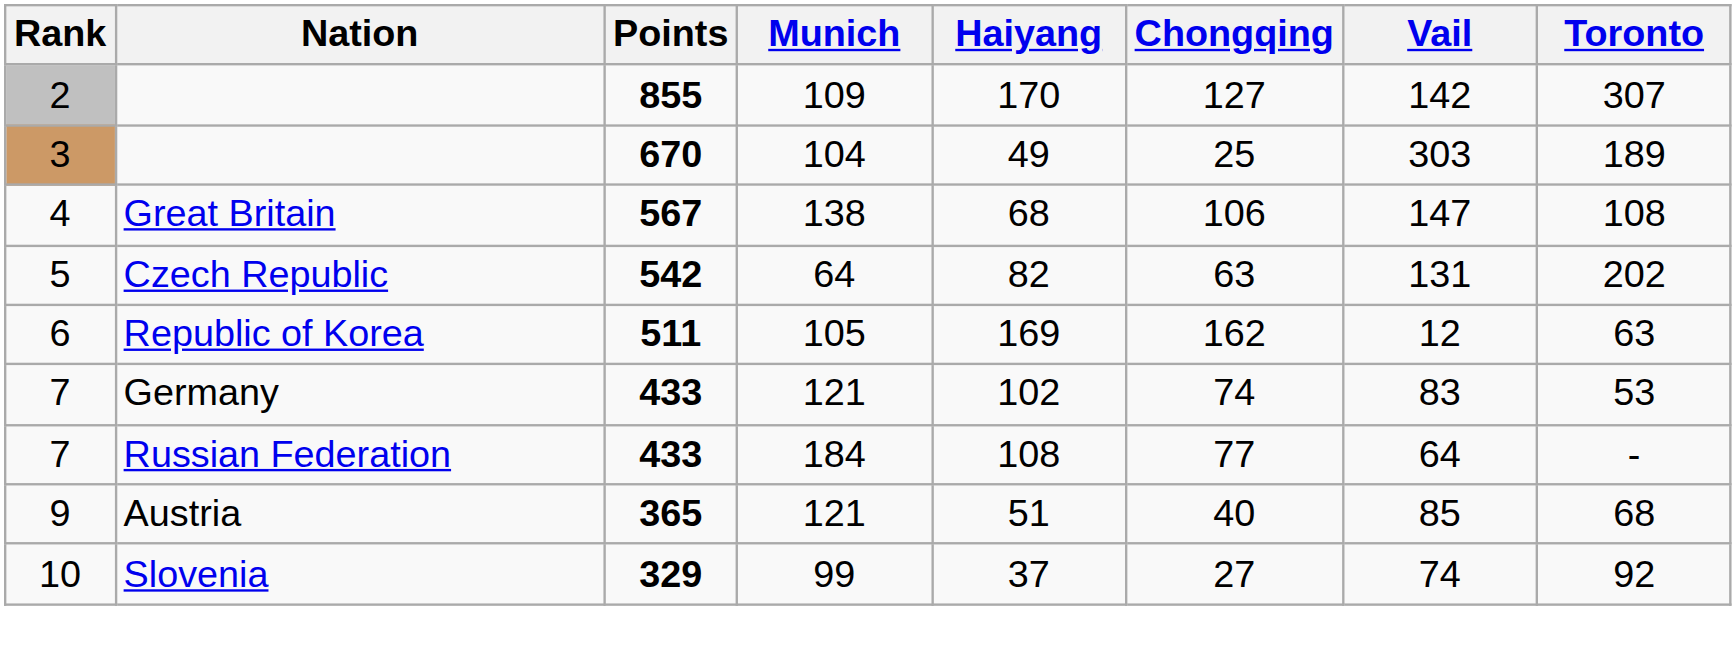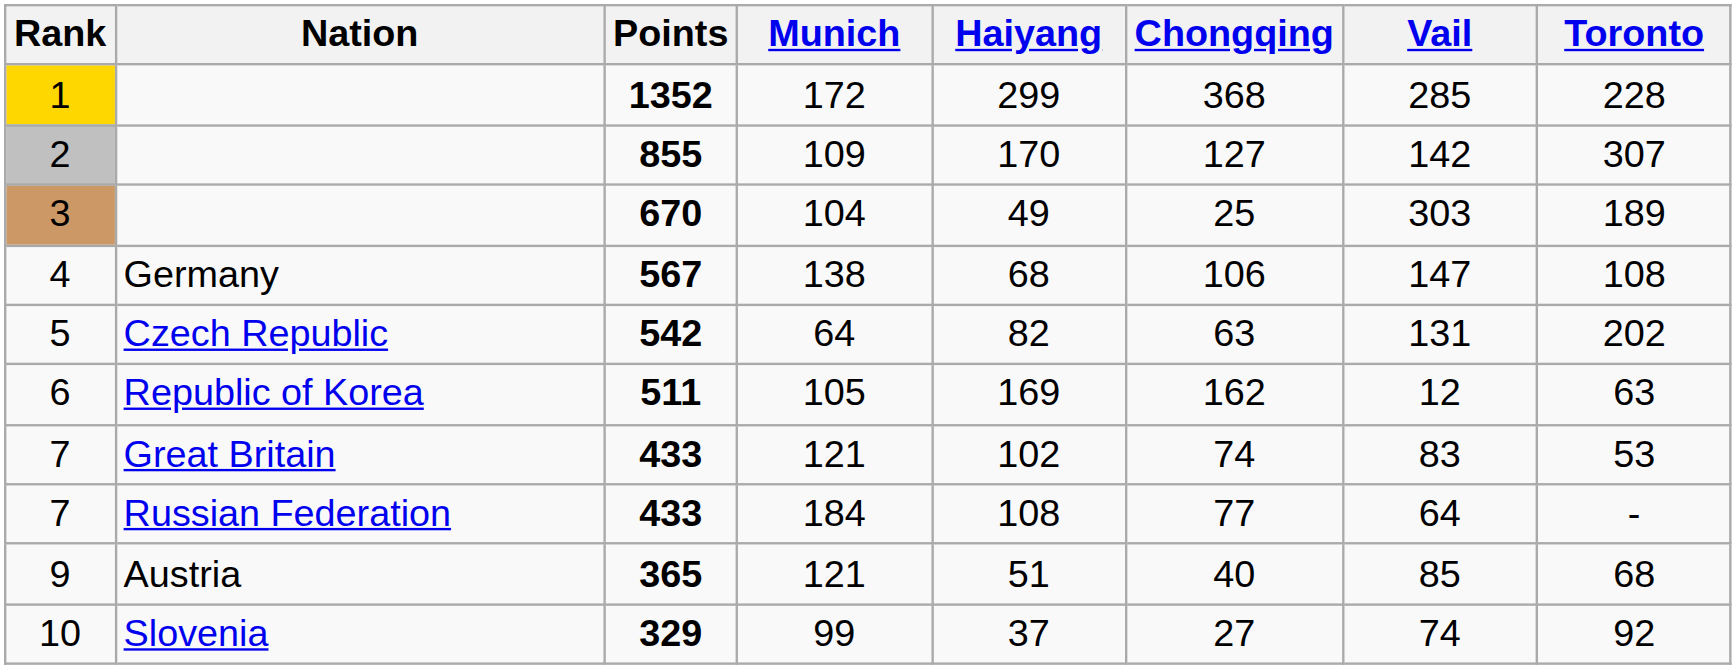+ row: 1 | 1352 | 172 | 299 | 368 | 285 | 228
4 | Nation: Great Britain -> Germany
7 / 121 | Nation: Germany -> Great Britain
